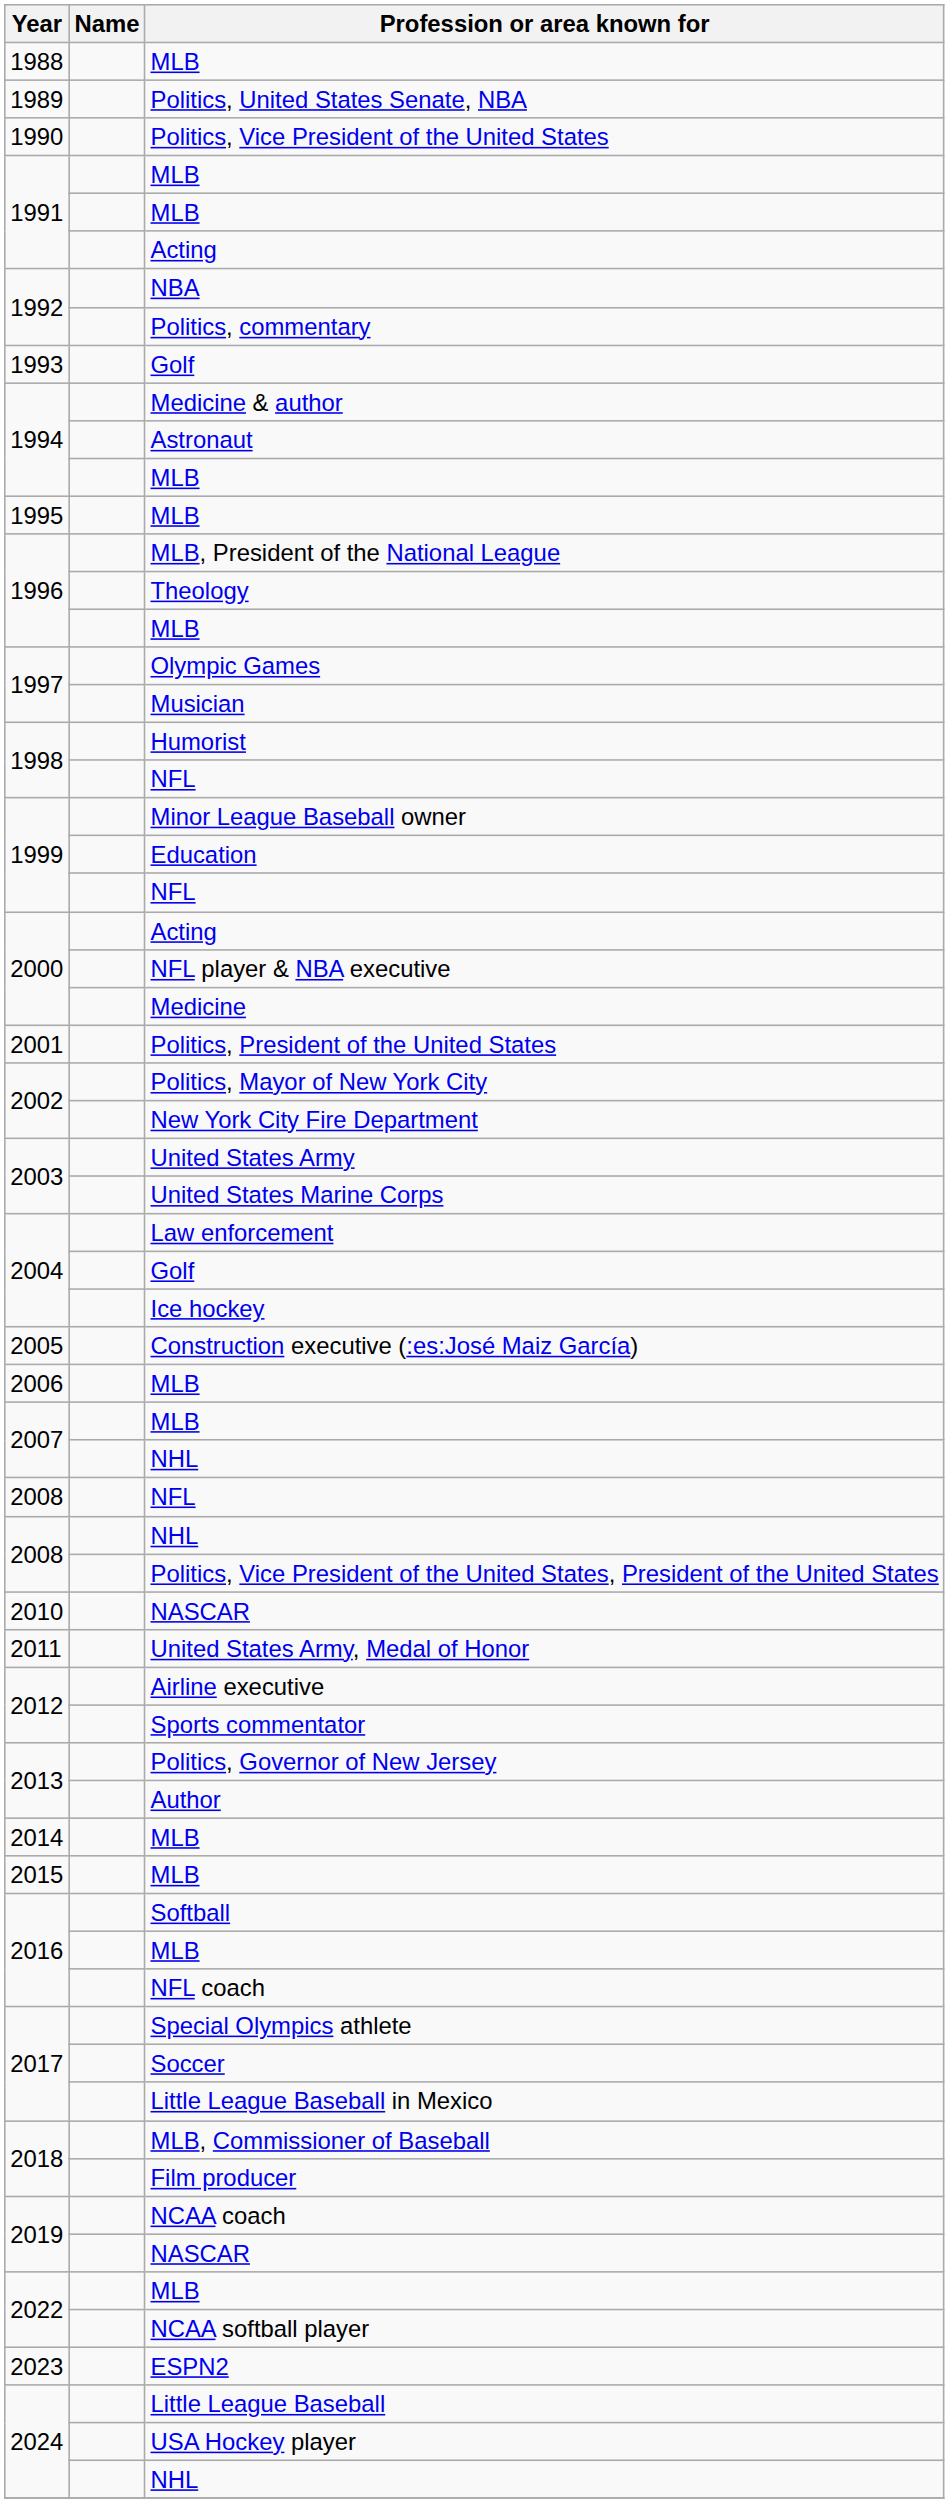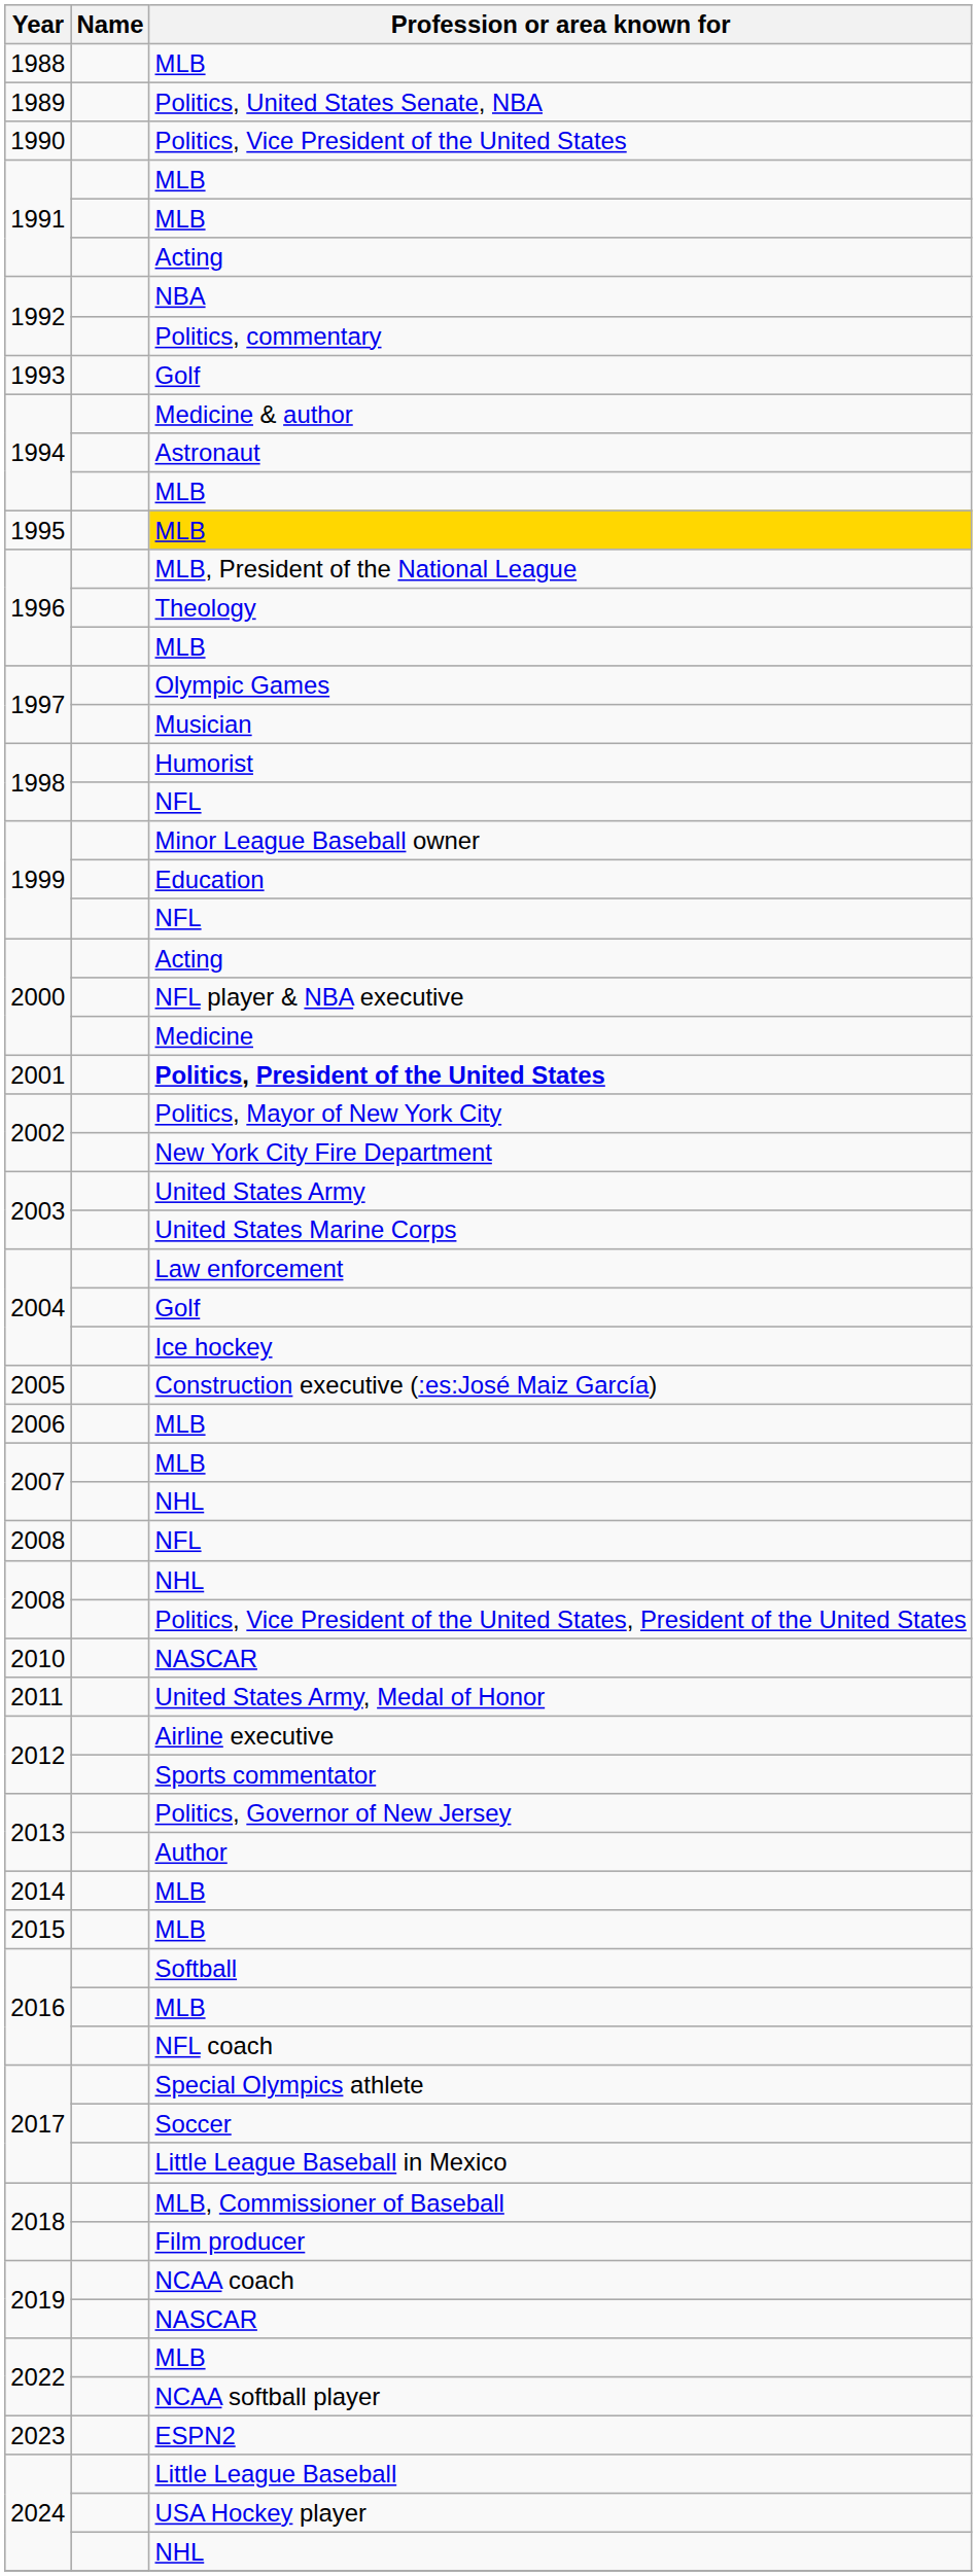1995 / MLB | Profession or area known for: no background -> gold background
Politics, President of the United States | Profession or area known for: normal -> bold
